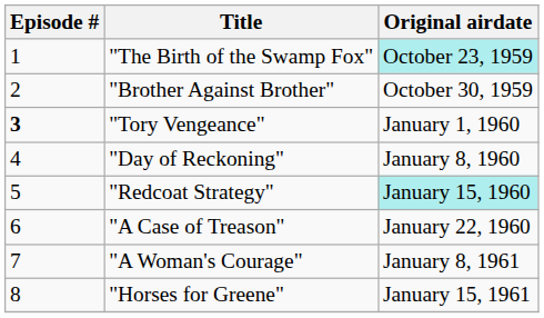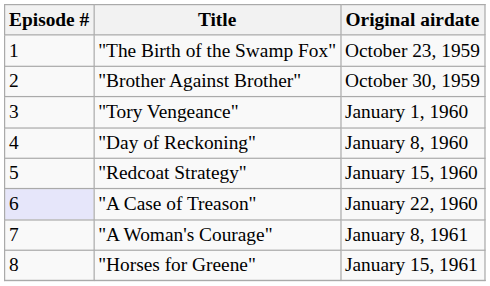"The Birth of the Swamp Fox" | Original airdate: paleturquoise background -> no background
"Tory Vengeance" | Episode #: bold -> normal
"Redcoat Strategy" | Original airdate: paleturquoise background -> no background
"A Case of Treason" | Episode #: no background -> lavender background
